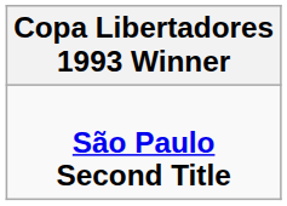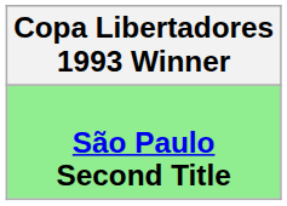row 2 | column 1: no background -> lightgreen background
